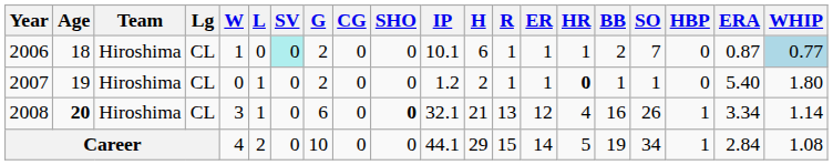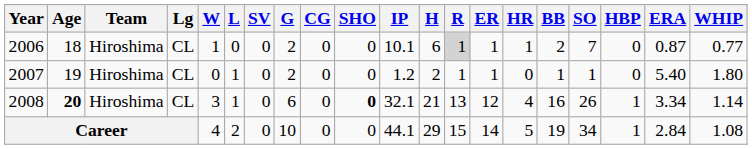2006 | SV: paleturquoise background -> no background
2006 | R: no background -> lightgrey background
2006 | WHIP: lightblue background -> no background
2007 | HR: bold -> normal
